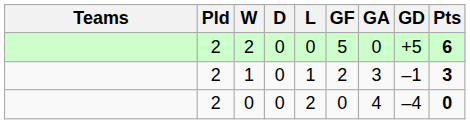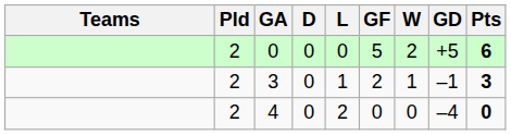columns swapped: W <-> GA
